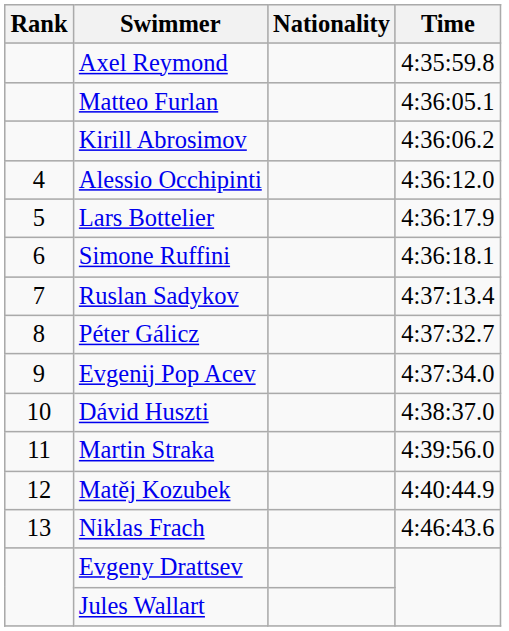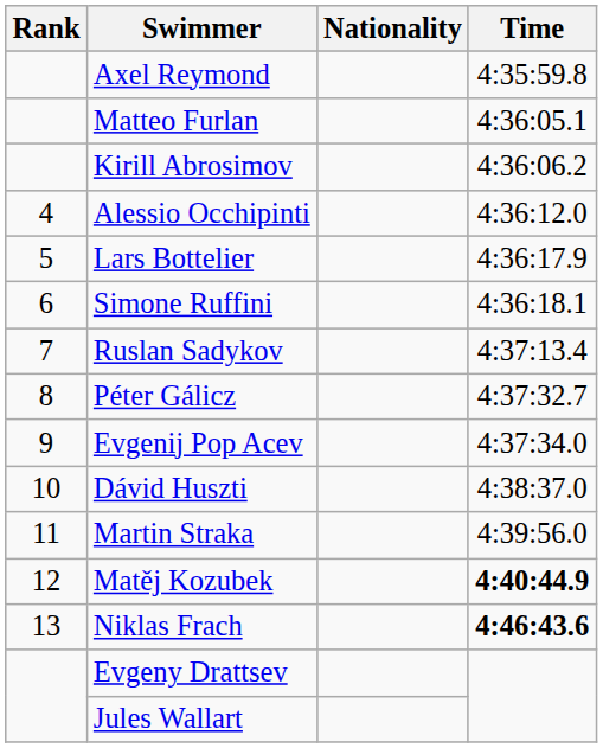Matěj Kozubek | Time: normal -> bold
Niklas Frach | Time: normal -> bold
